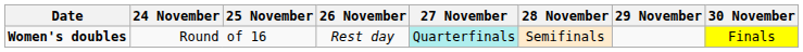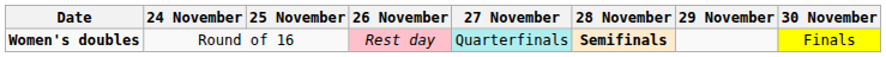Women's doubles | 26 November: no background -> pink background
Women's doubles | 28 November: normal -> bold
